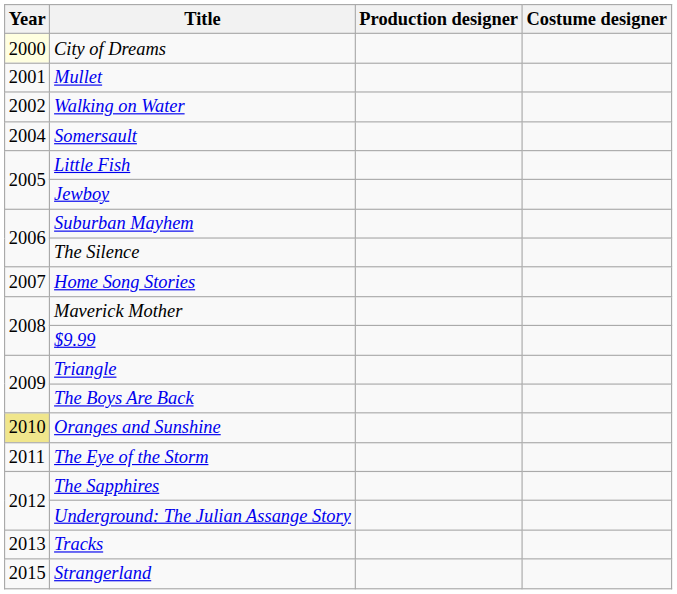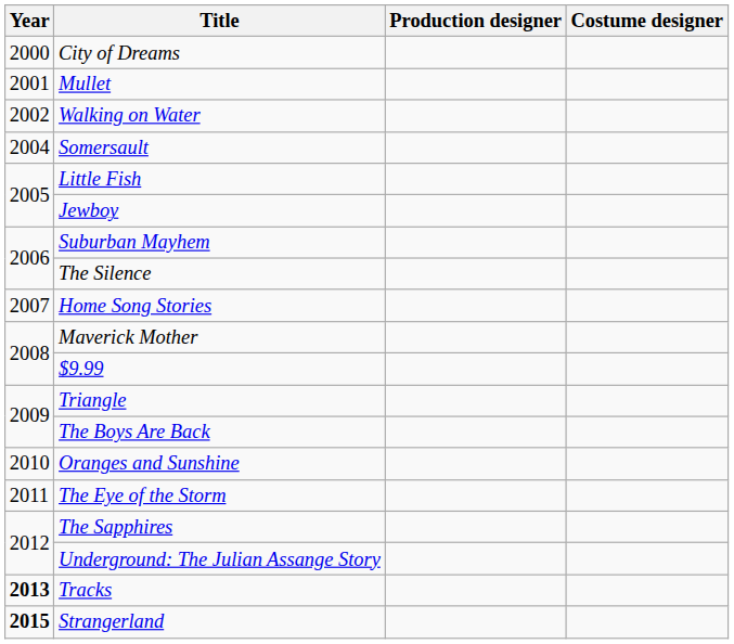City of Dreams | Year: lightyellow background -> no background
Oranges and Sunshine | Year: khaki background -> no background
Tracks | Year: normal -> bold
Strangerland | Year: normal -> bold
